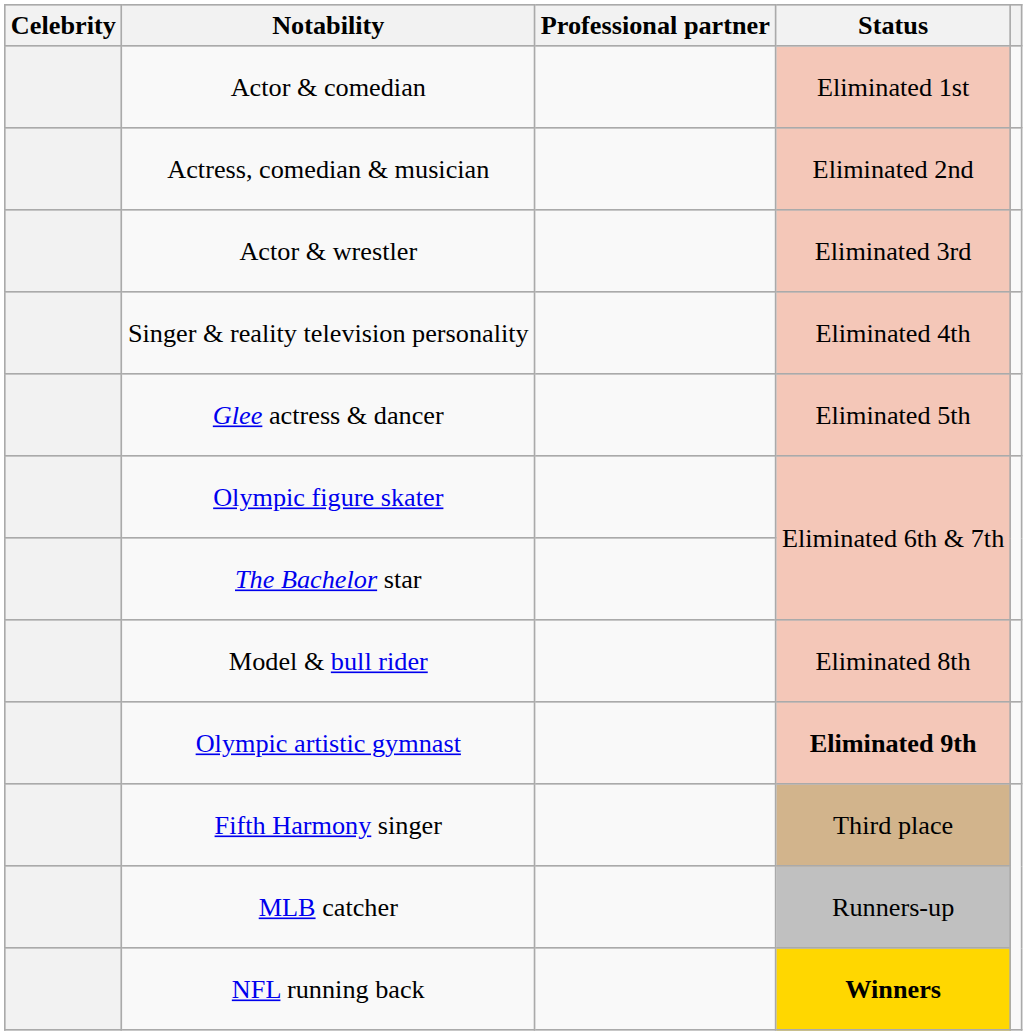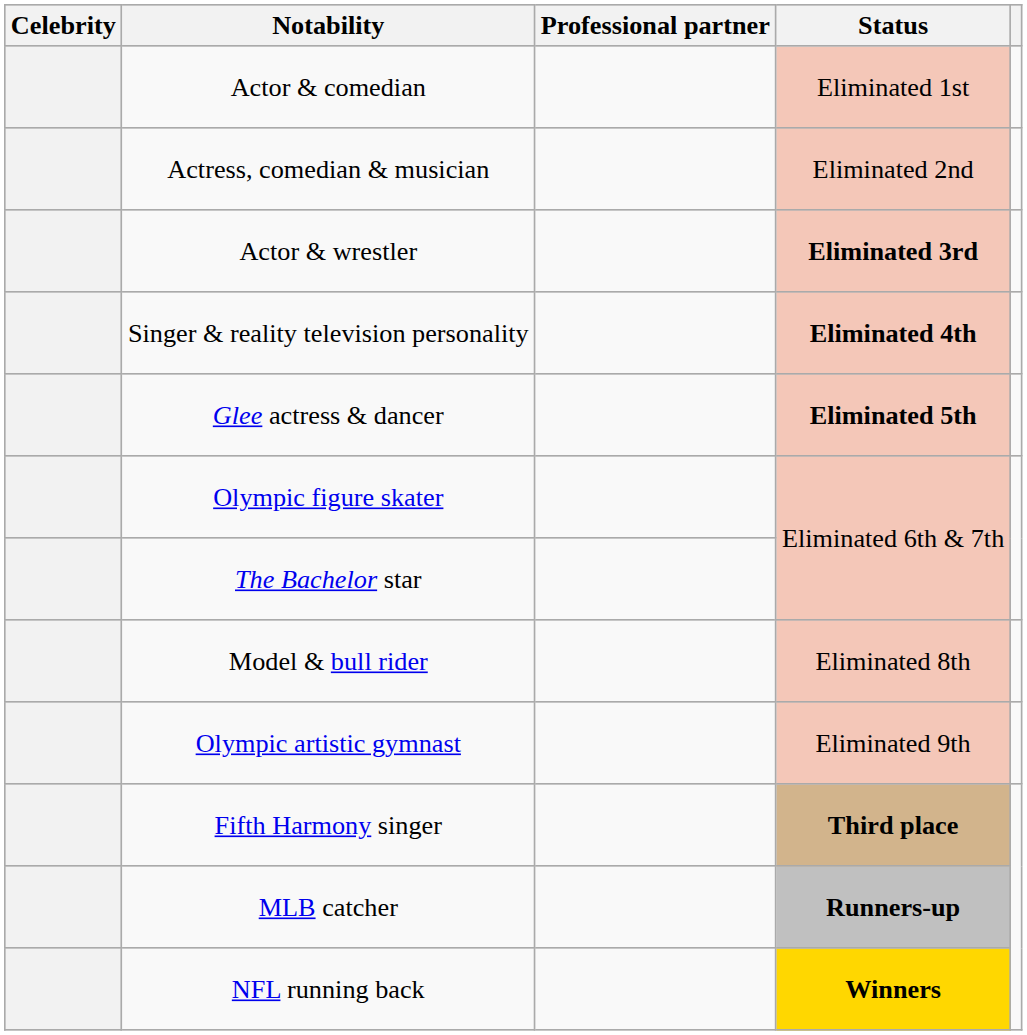Actor & wrestler | Status: normal -> bold
Singer & reality television personality | Status: normal -> bold
Glee actress & dancer | Status: normal -> bold
Olympic artistic gymnast | Status: bold -> normal
Fifth Harmony singer | Status: normal -> bold
MLB catcher | Status: normal -> bold
